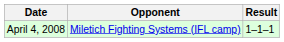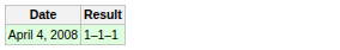- column: Opponent | Miletich Fighting Systems (IFL camp)
